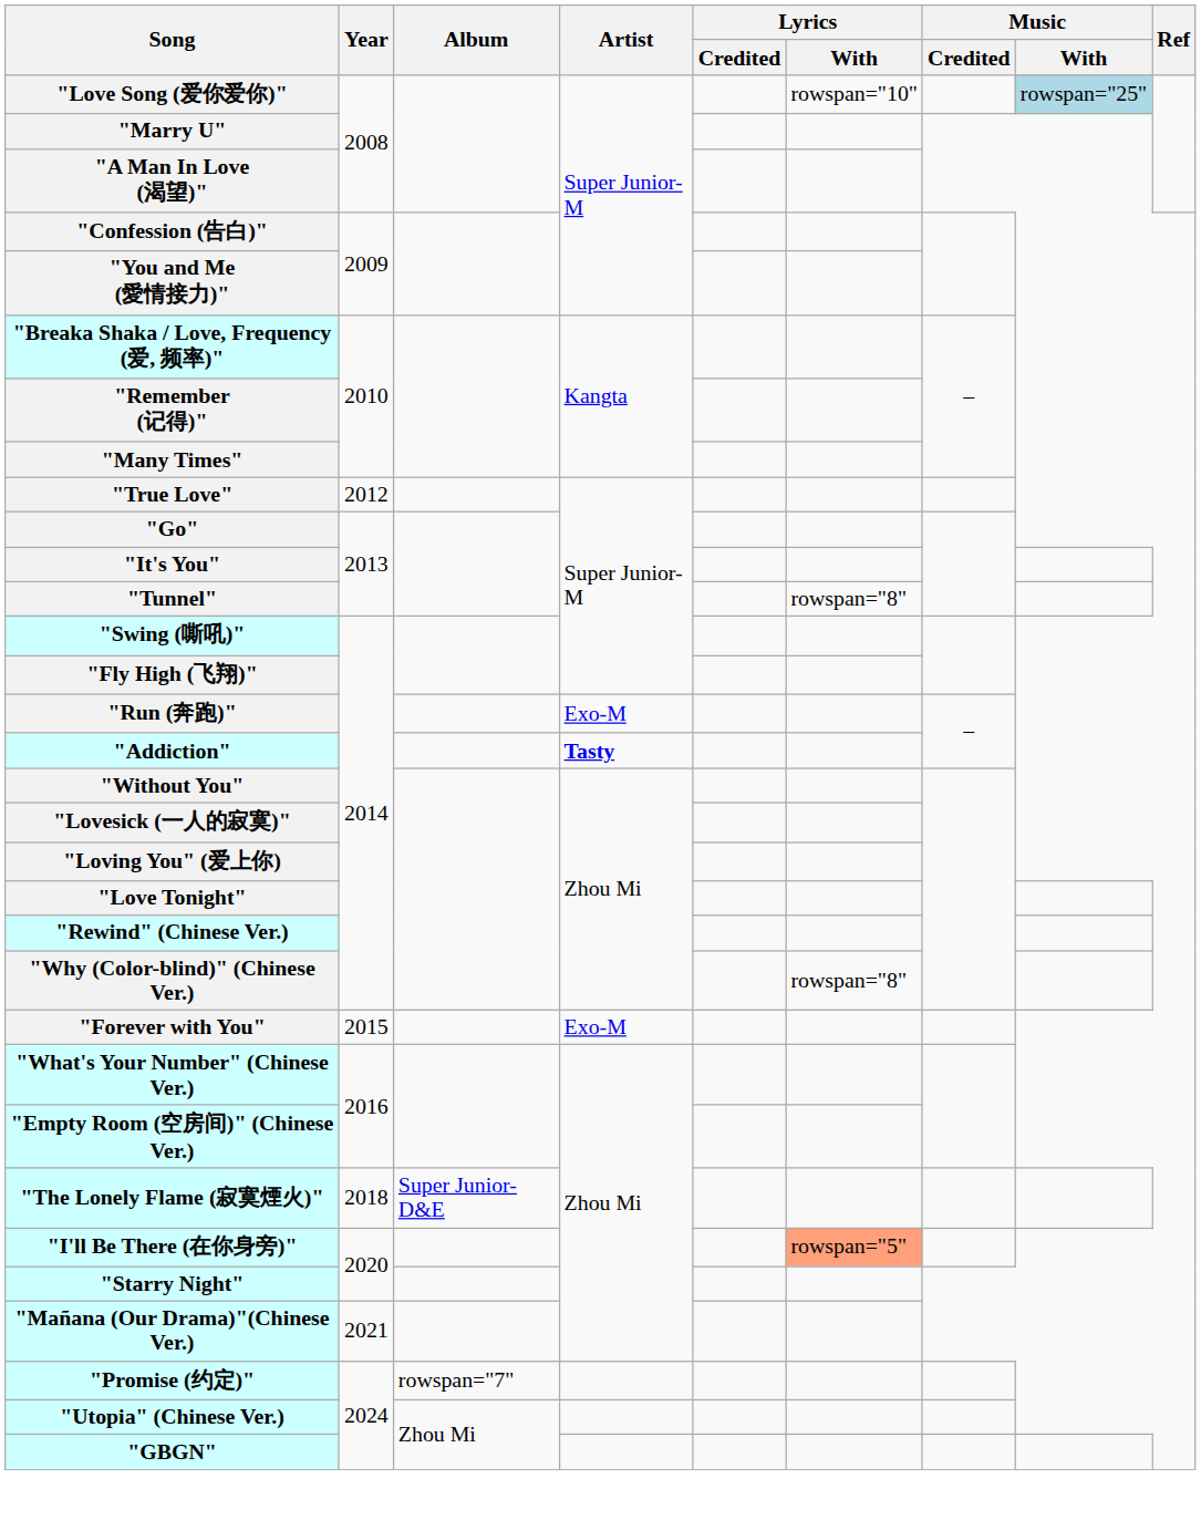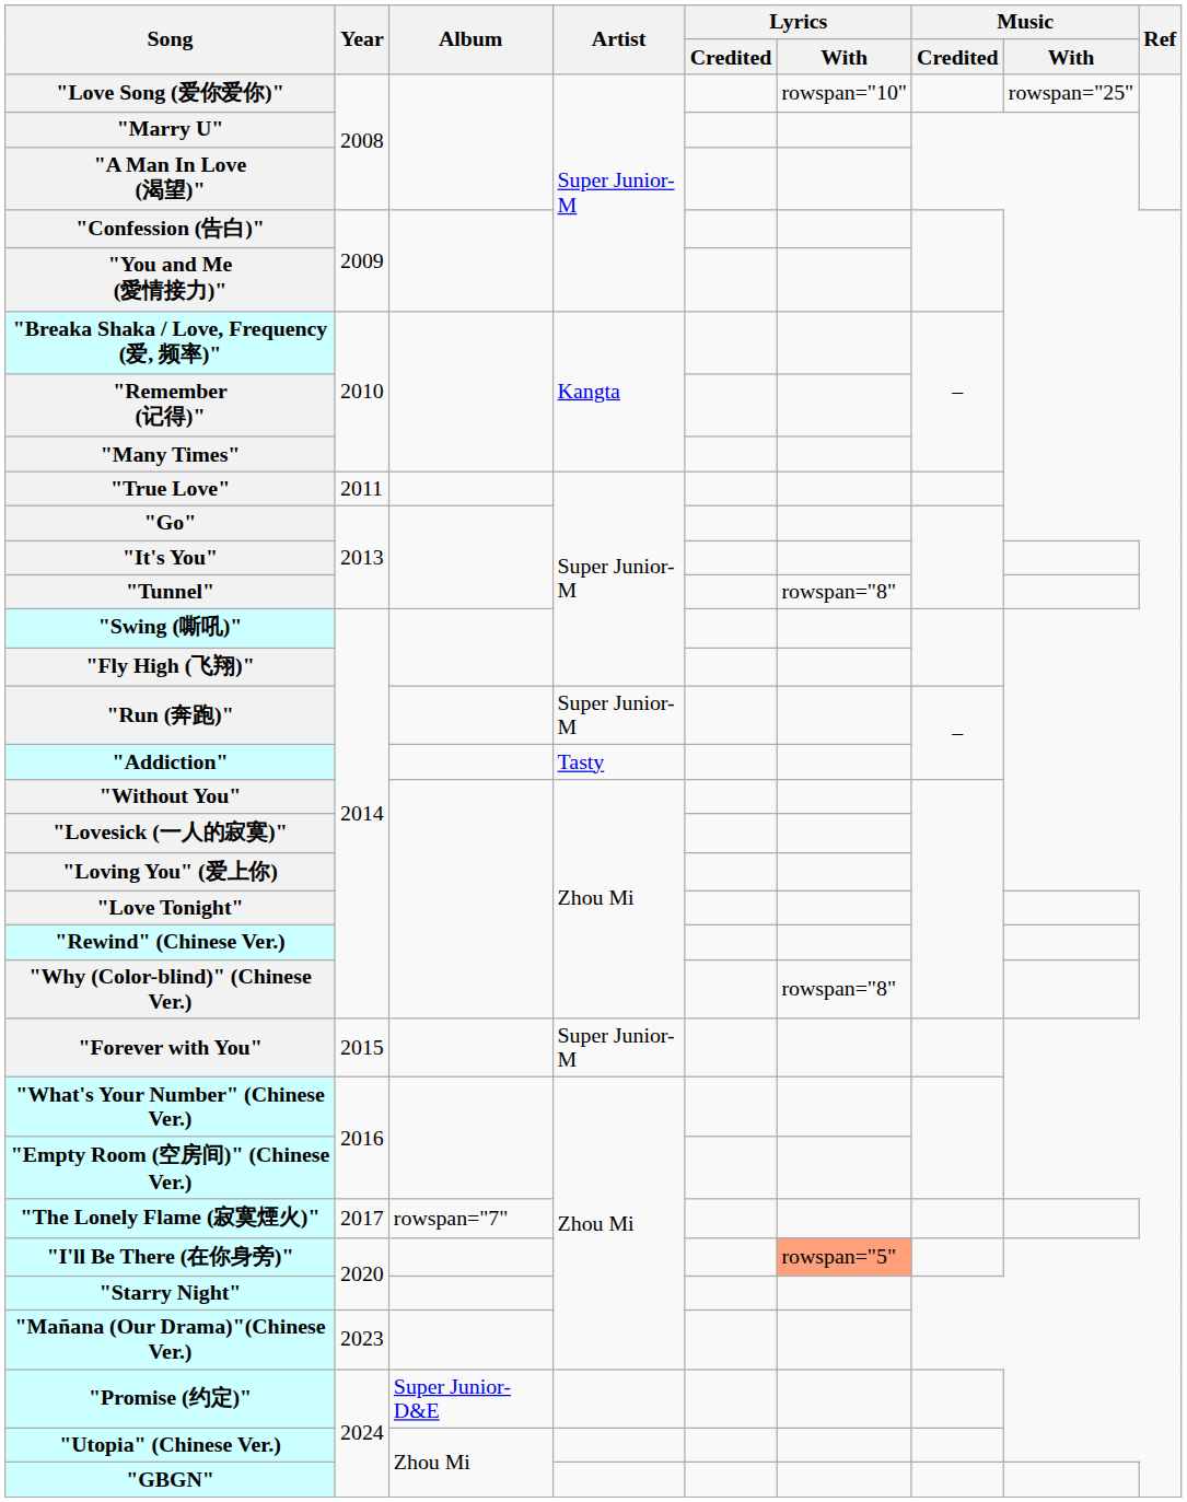"Love Song (爱你爱你)" | Music / With: lightblue background -> no background
"True Love" | Year: 2012 -> 2011
"Run (奔跑)" | Artist: Exo-M -> Super Junior-M
"Addiction" | Artist: bold -> normal
"Forever with You" | Artist: Exo-M -> Super Junior-M
"The Lonely Flame (寂寞煙火)" | Year: 2018 -> 2017
"The Lonely Flame (寂寞煙火)" | Album: Super Junior-D&E -> rowspan="7"
"Mañana (Our Drama)"(Chinese Ver.) | Year: 2021 -> 2023
"Promise (约定)" | Album: rowspan="7" -> Super Junior-D&E
